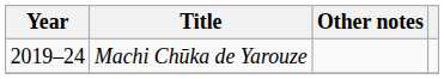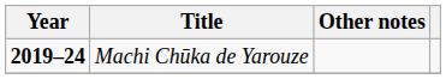Machi Chūka de Yarouze | Year: normal -> bold
